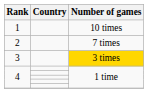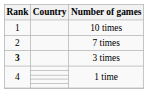3 | Rank: normal -> bold
3 | Number of games: gold background -> no background
